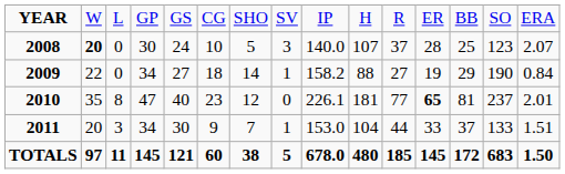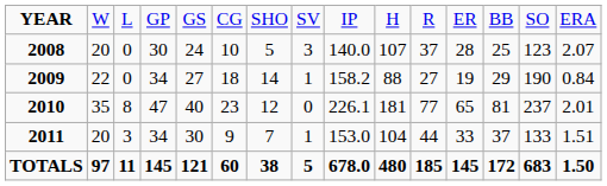2008 | column 2: bold -> normal
2010 | column 12: bold -> normal
